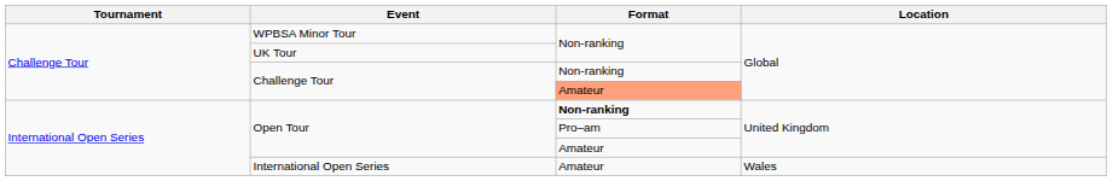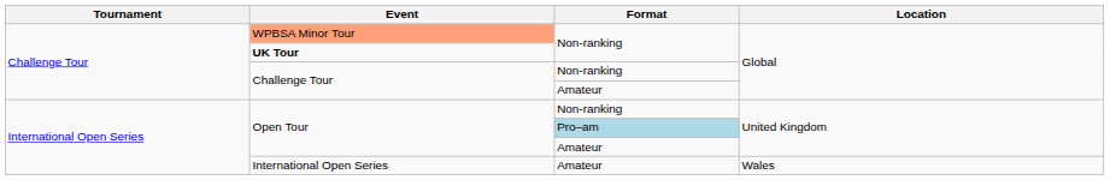WPBSA Minor Tour | Event: no background -> lightsalmon background
UK Tour | Event: normal -> bold
Challenge Tour / Amateur | Format: lightsalmon background -> no background
Open Tour / Non-ranking | Format: bold -> normal
Open Tour / Pro–am | Format: no background -> lightblue background
